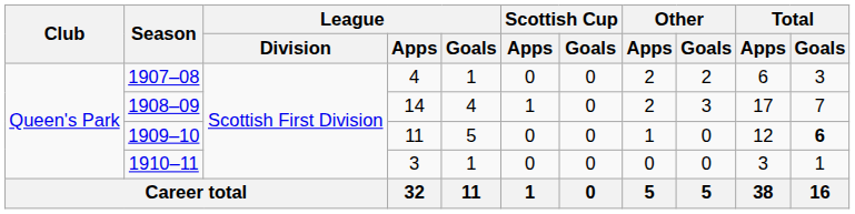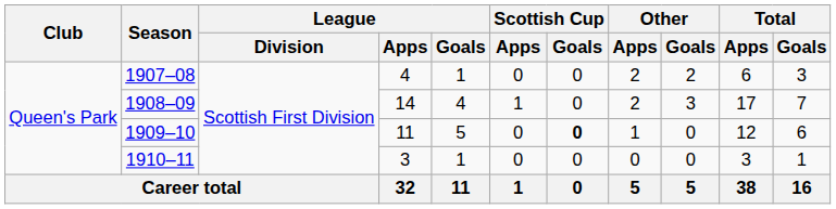1909–10 | Scottish Cup / Goals: normal -> bold
1909–10 | Total / Goals: bold -> normal
